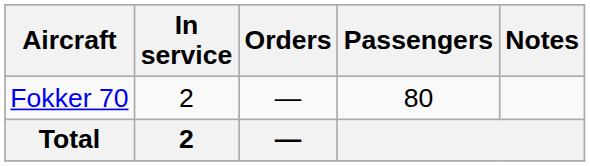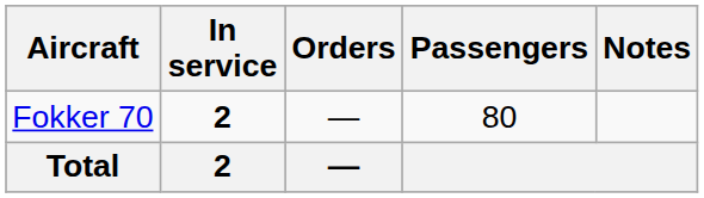Fokker 70 | In service: normal -> bold
